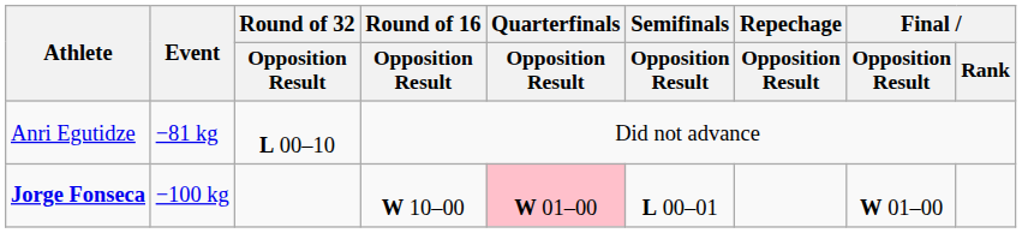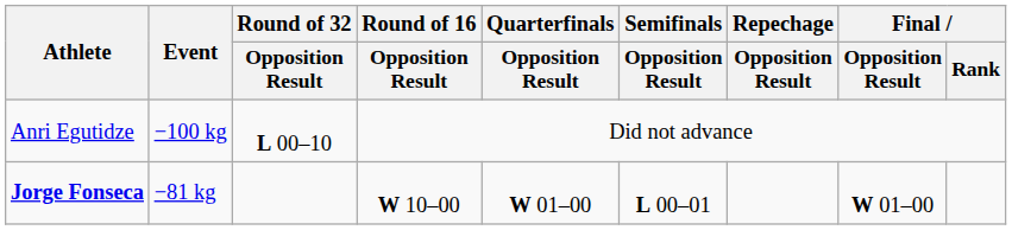Anri Egutidze | Event: −81 kg -> −100 kg
Jorge Fonseca | Event: −100 kg -> −81 kg
Jorge Fonseca | Quarterfinals / Opposition Result: pink background -> no background
